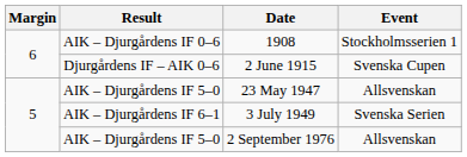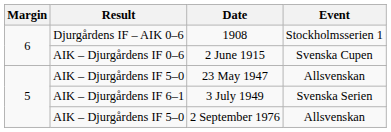1908 | Result: AIK – Djurgårdens IF 0–6 -> Djurgårdens IF – AIK 0–6
2 June 1915 | Result: Djurgårdens IF – AIK 0–6 -> AIK – Djurgårdens IF 0–6
